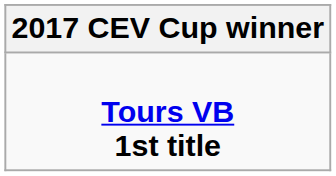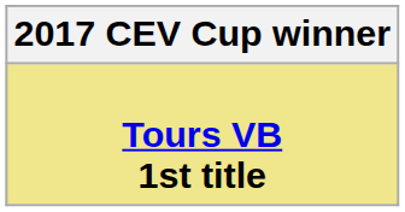row 2 | column 1: no background -> khaki background
